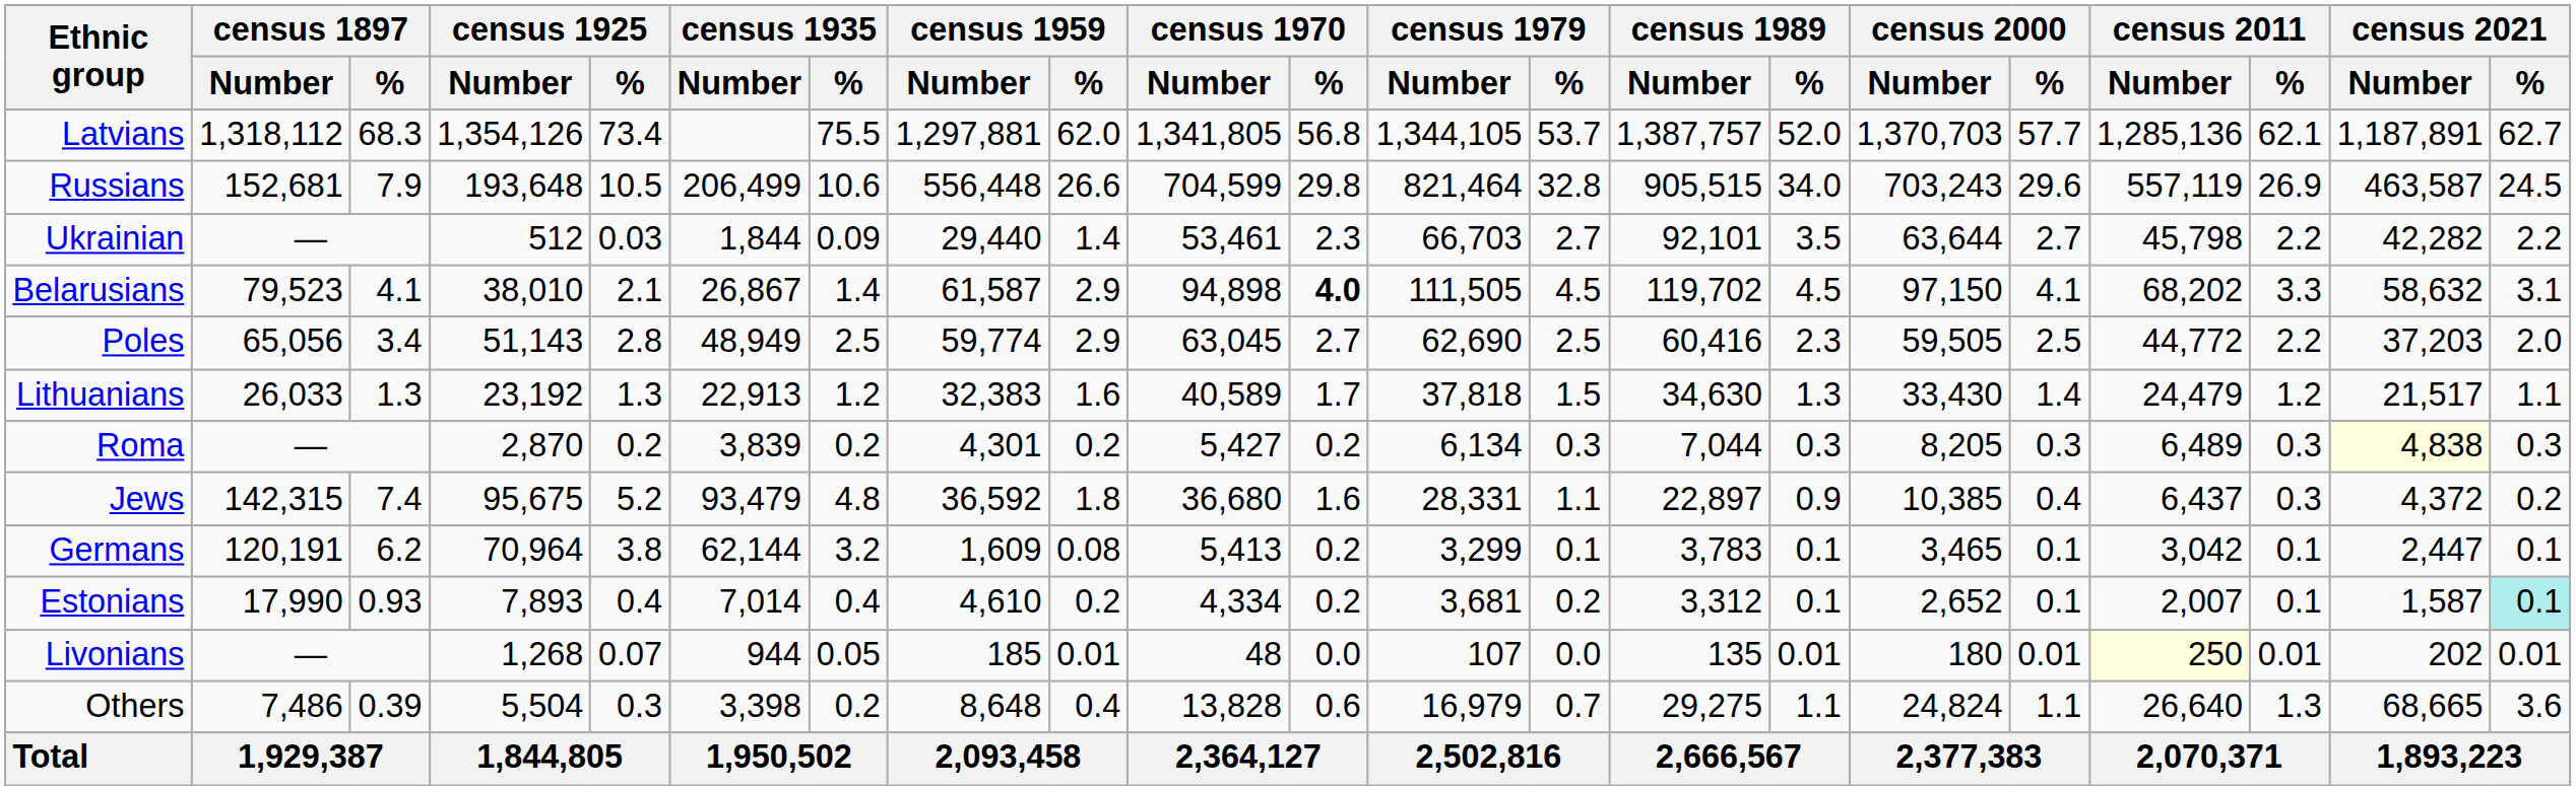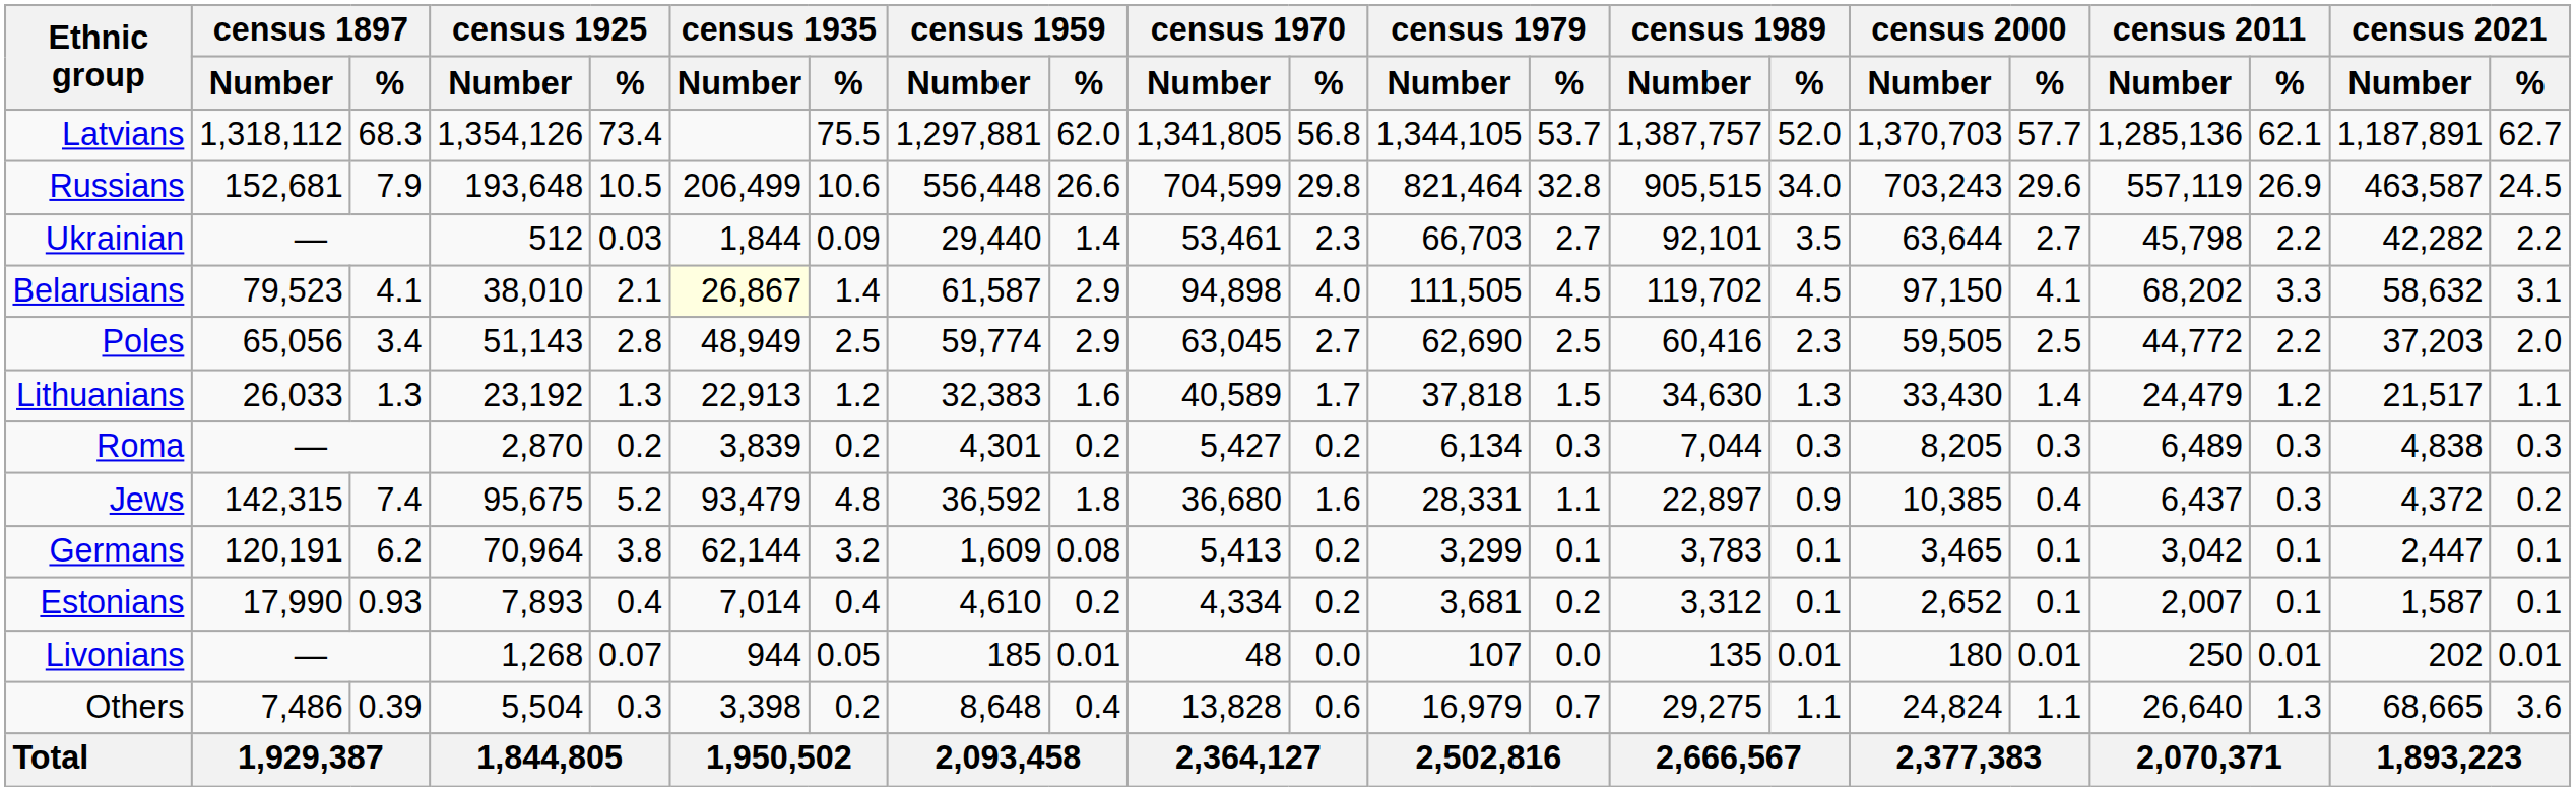Belarusians | census 1935 / Number: no background -> lightyellow background
Belarusians | census 1970 / %: bold -> normal
Roma | census 2021 / Number: lightyellow background -> no background
Estonians | census 2021 / %: paleturquoise background -> no background
Livonians | census 2011 / Number: lightyellow background -> no background
